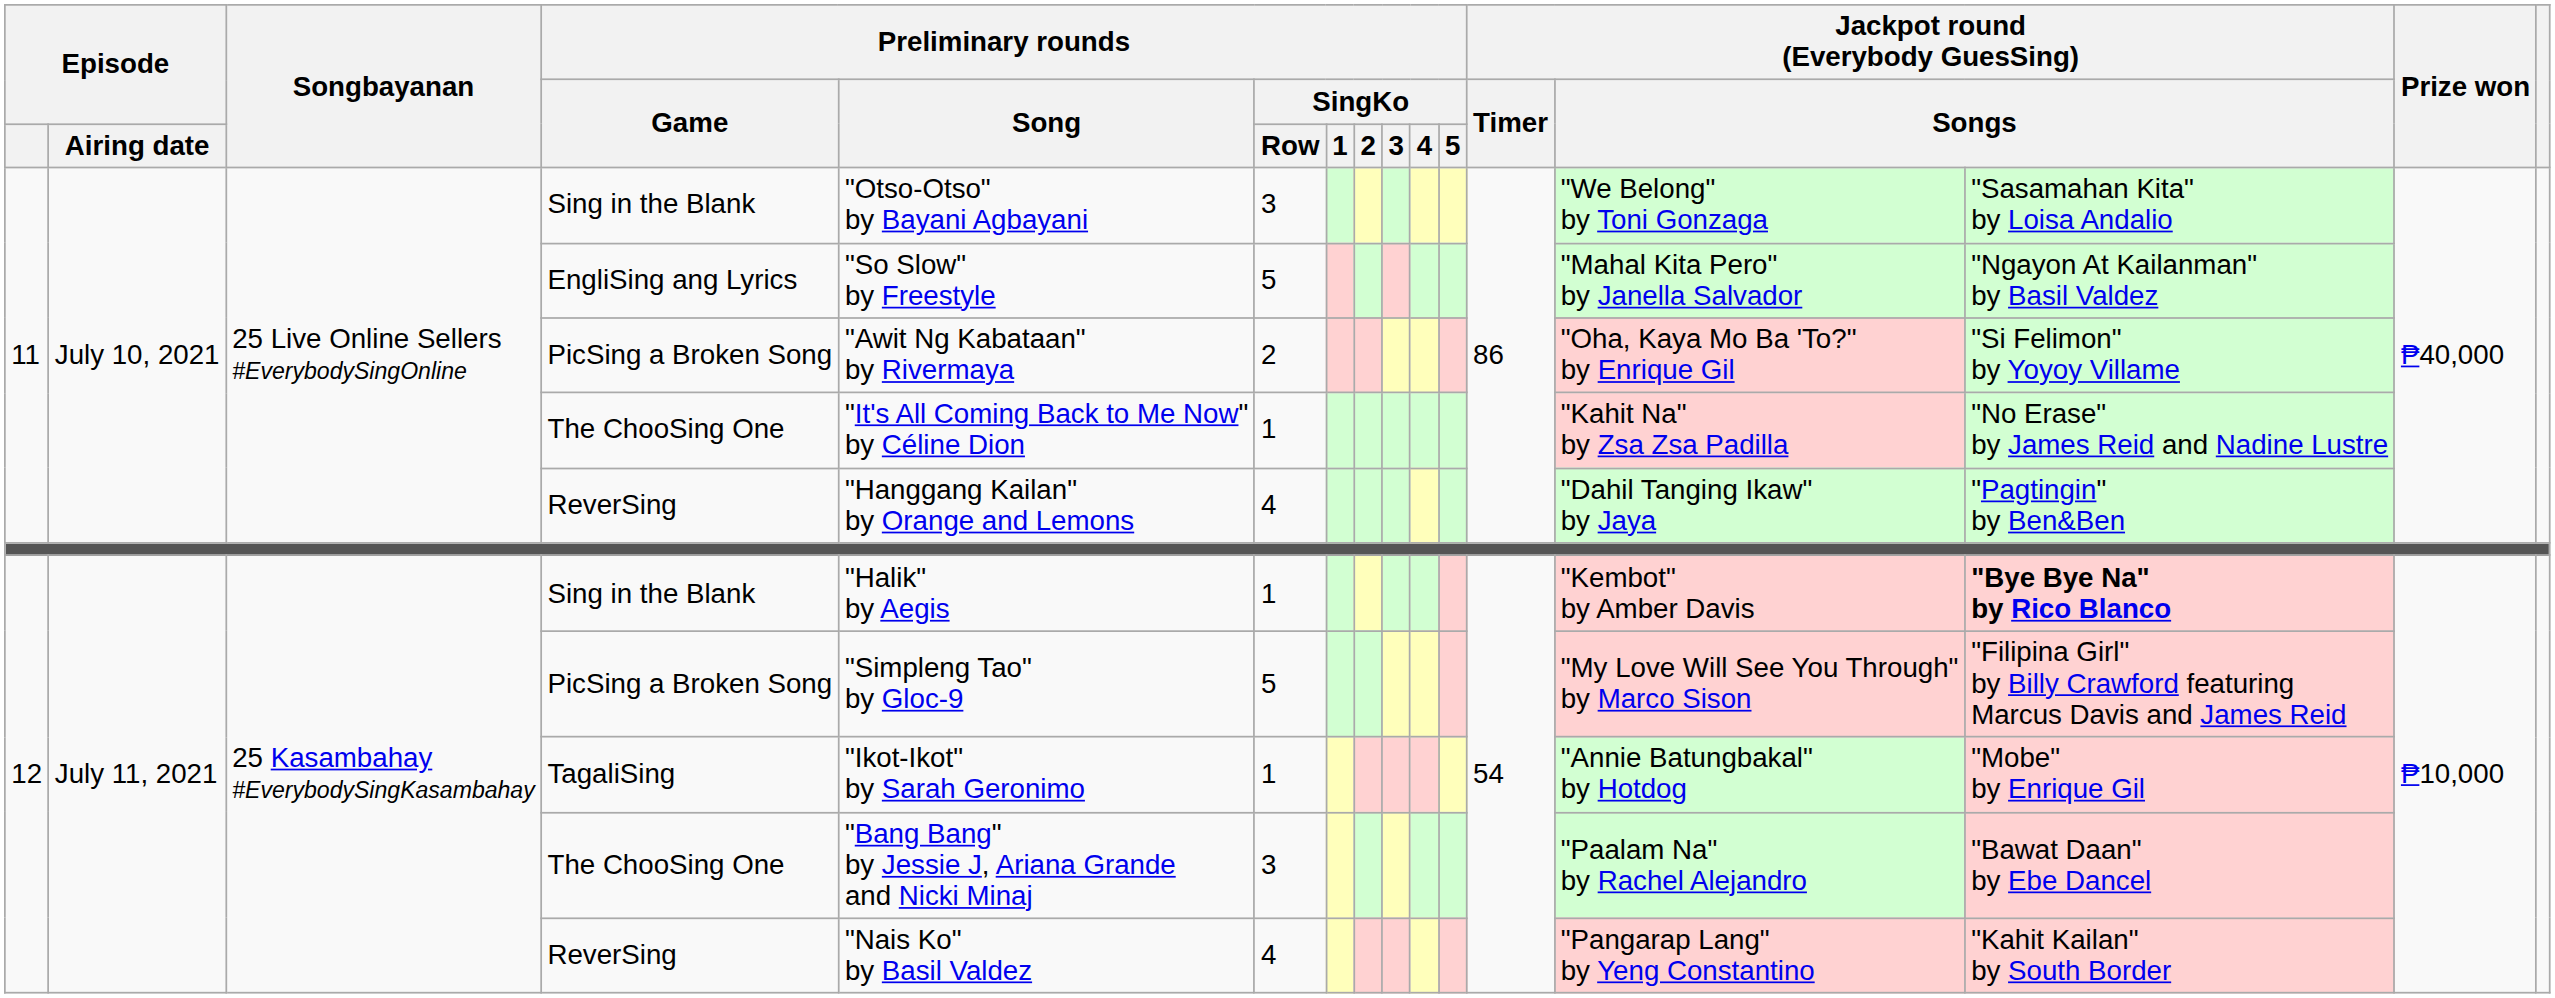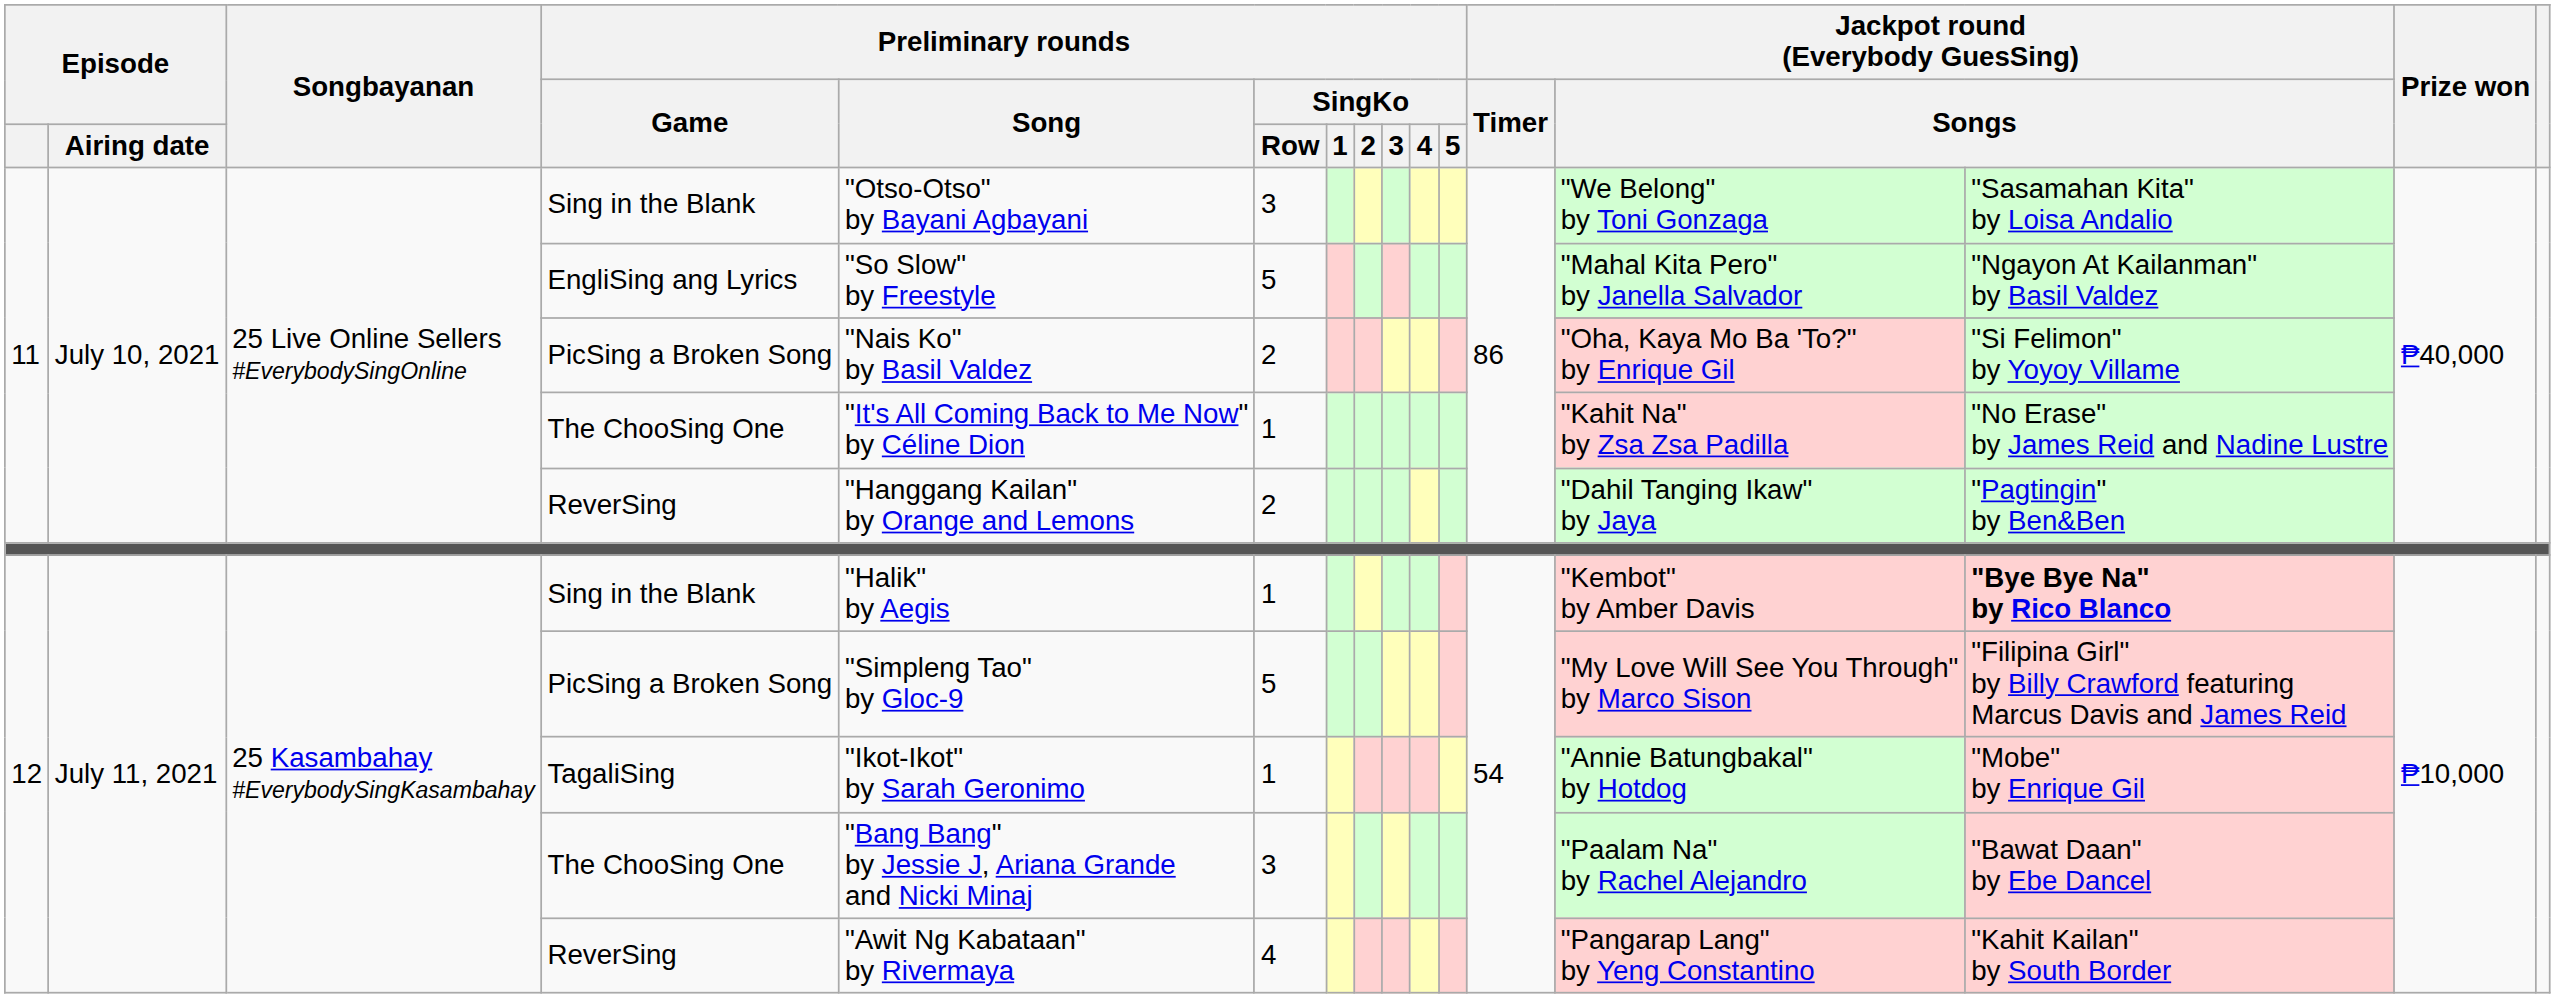11 / PicSing a Broken Song | Preliminary rounds / Song: "Awit Ng Kabataan" by Rivermaya -> "Nais Ko" by Basil Valdez
11 / ReverSing | Preliminary rounds / SingKo / Row: 4 -> 2
12 / ReverSing | Preliminary rounds / Song: "Nais Ko" by Basil Valdez -> "Awit Ng Kabataan" by Rivermaya
